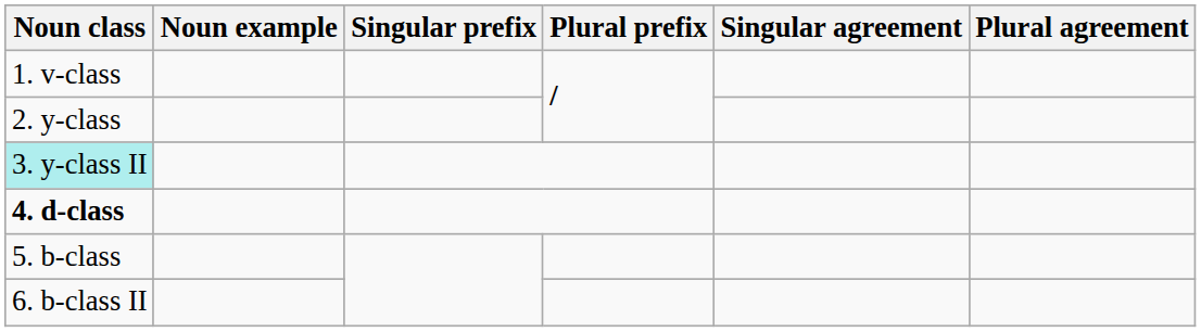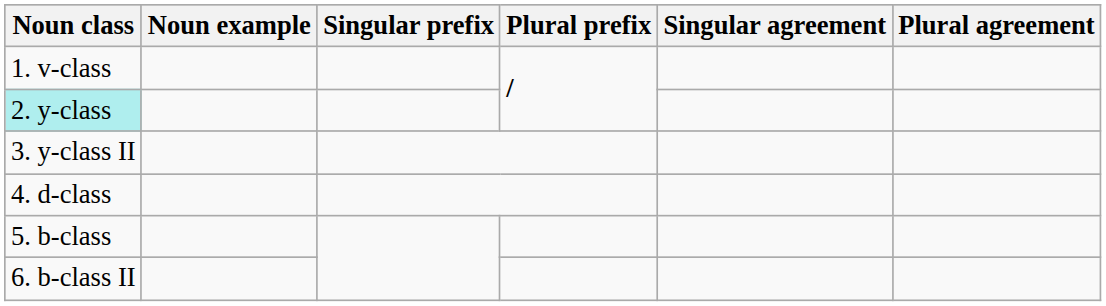2. y-class | Noun class: no background -> paleturquoise background
3. y-class II | Noun class: paleturquoise background -> no background
4. d-class | Noun class: bold -> normal
